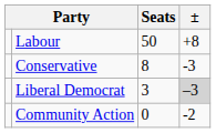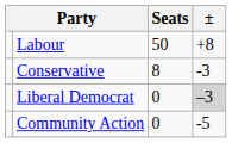Liberal Democrat | Seats: 3 -> 0
Community Action | ±: -2 -> -5
